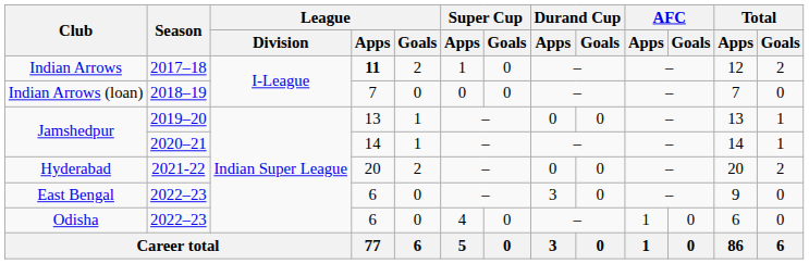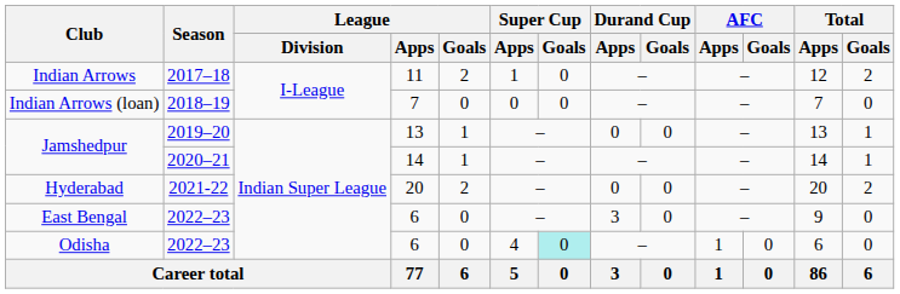Indian Arrows | League / Apps: bold -> normal
Odisha | Super Cup / Goals: no background -> paleturquoise background
